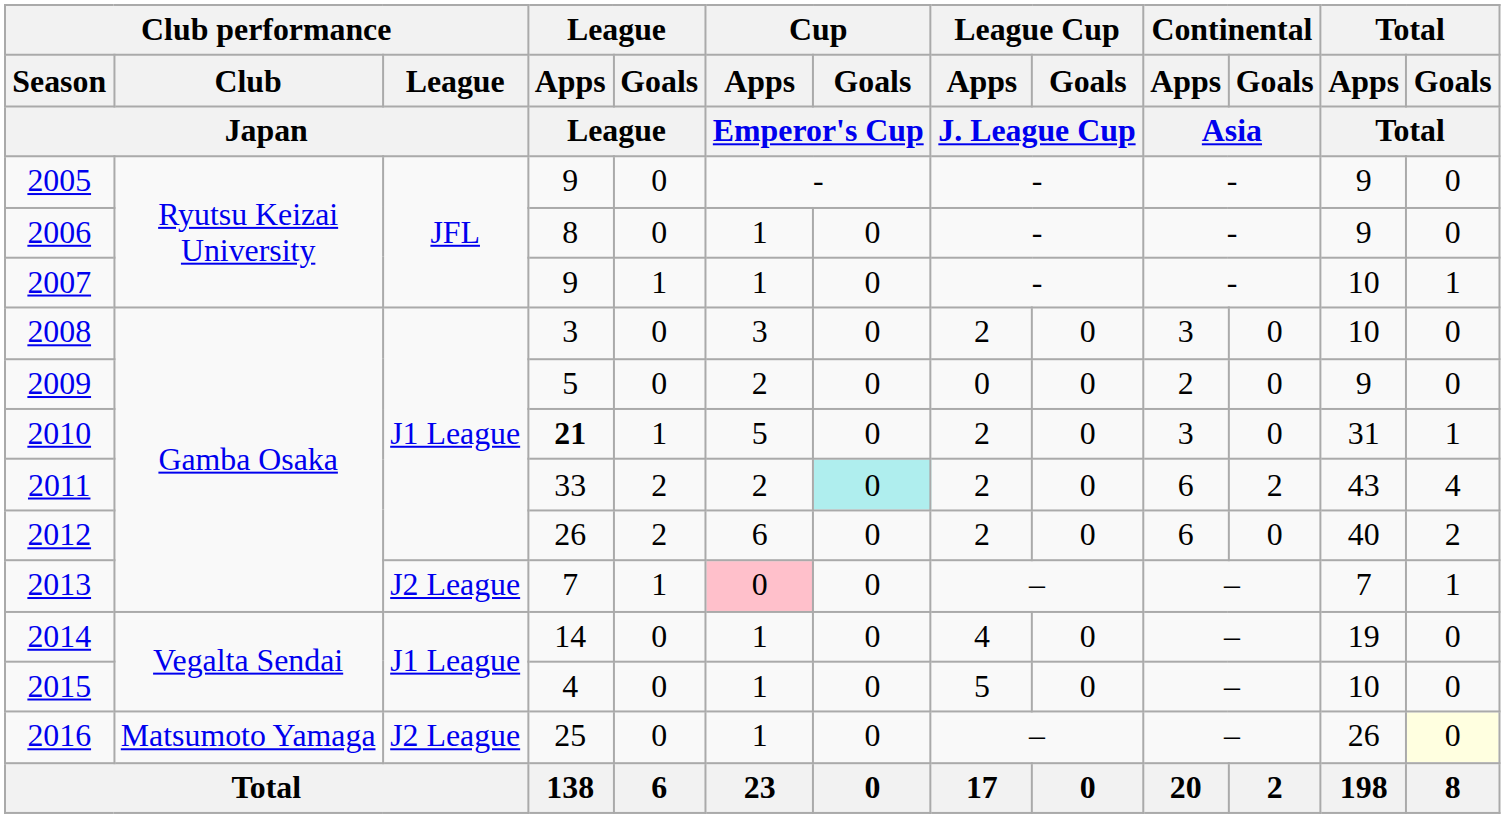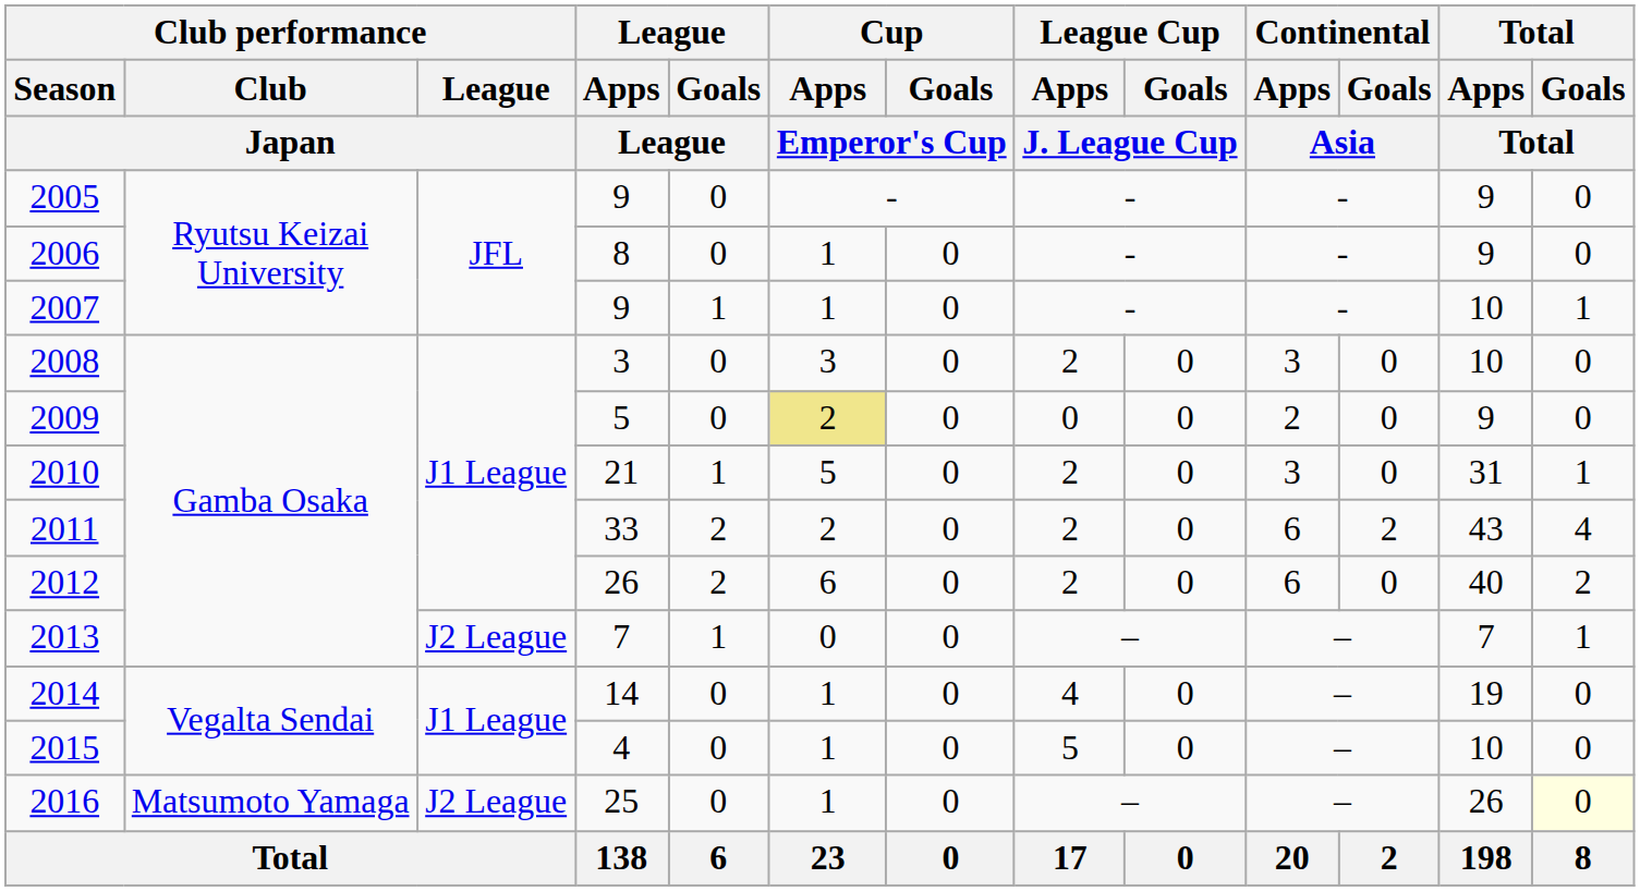2009 | Cup / Apps / Emperor's Cup: no background -> khaki background
2010 | League / Apps / League: bold -> normal
2011 | Cup / Goals / Emperor's Cup: paleturquoise background -> no background
2013 | Cup / Apps / Emperor's Cup: pink background -> no background
